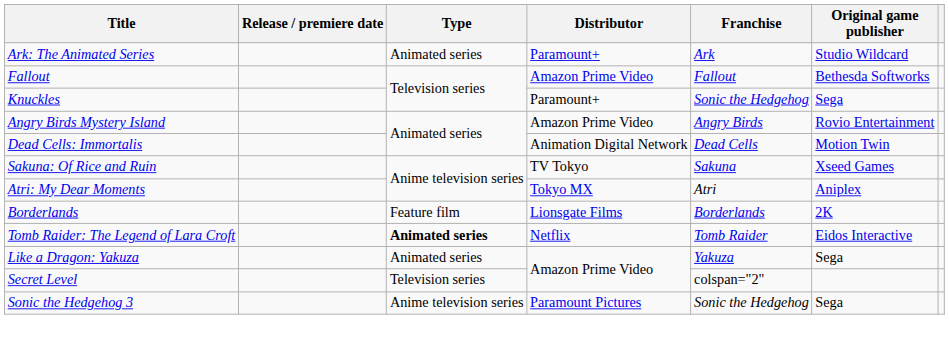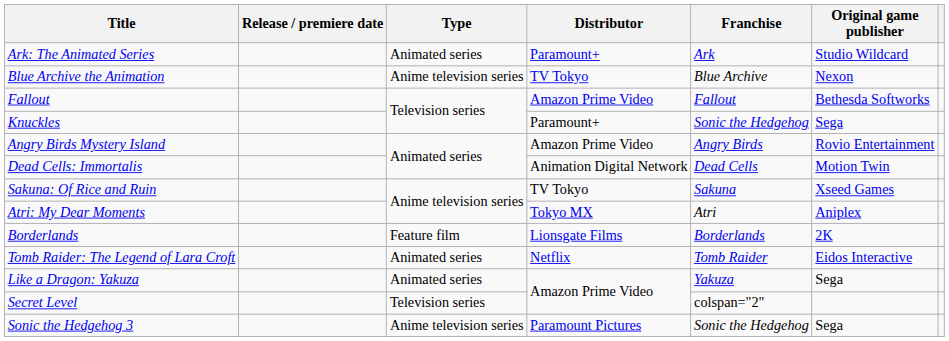+ row: Blue Archive the Animation | Anime television series | TV Tokyo | Blue Archive | Nexon
Tomb Raider: The Legend of Lara Croft | Type: bold -> normal
